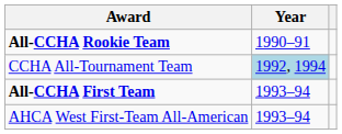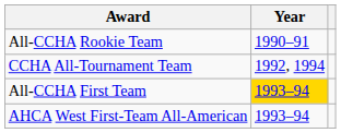row 2 | Award: bold -> normal
row 3 | Year: lightblue background -> no background
row 4 | Award: bold -> normal
row 4 | Year: no background -> gold background
